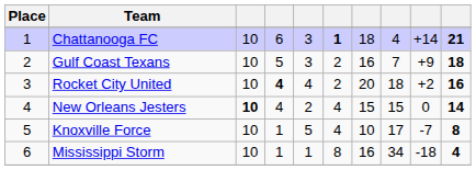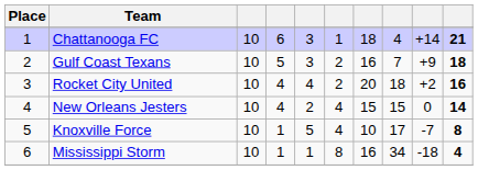Chattanooga FC | column 6: bold -> normal
Rocket City United | column 4: bold -> normal
New Orleans Jesters | column 3: bold -> normal
